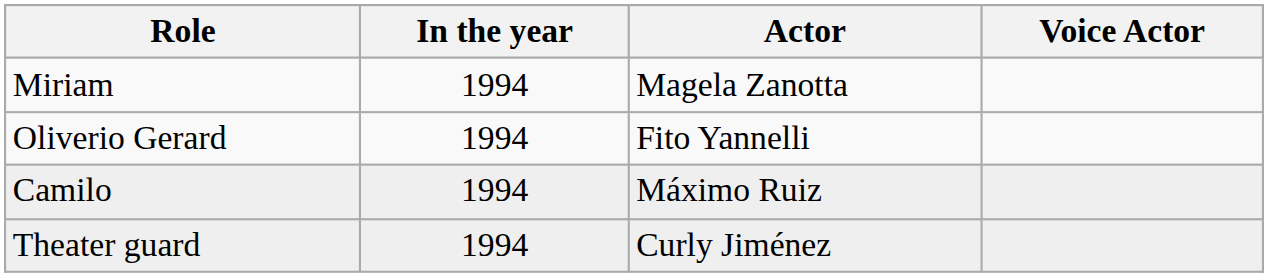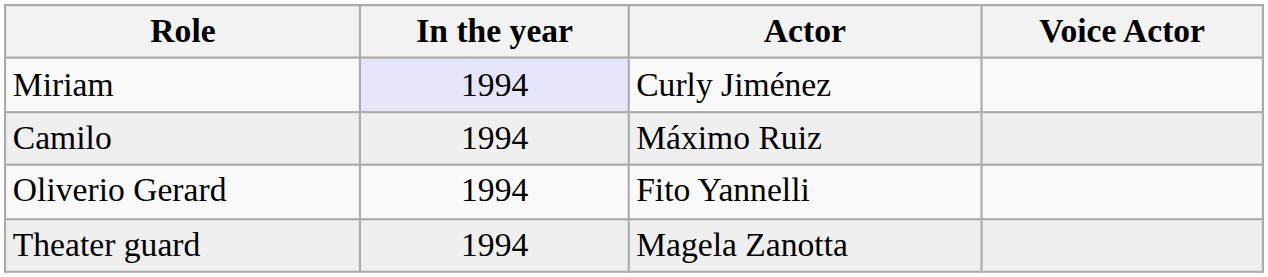Miriam | In the year: no background -> lavender background
Miriam | Actor: Magela Zanotta -> Curly Jiménez
rows swapped: Camilo <-> Oliverio Gerard
Theater guard | Actor: Curly Jiménez -> Magela Zanotta
